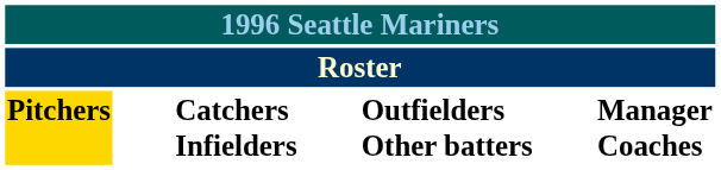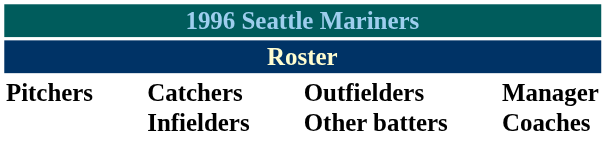Pitchers | column 1: gold background -> no background
